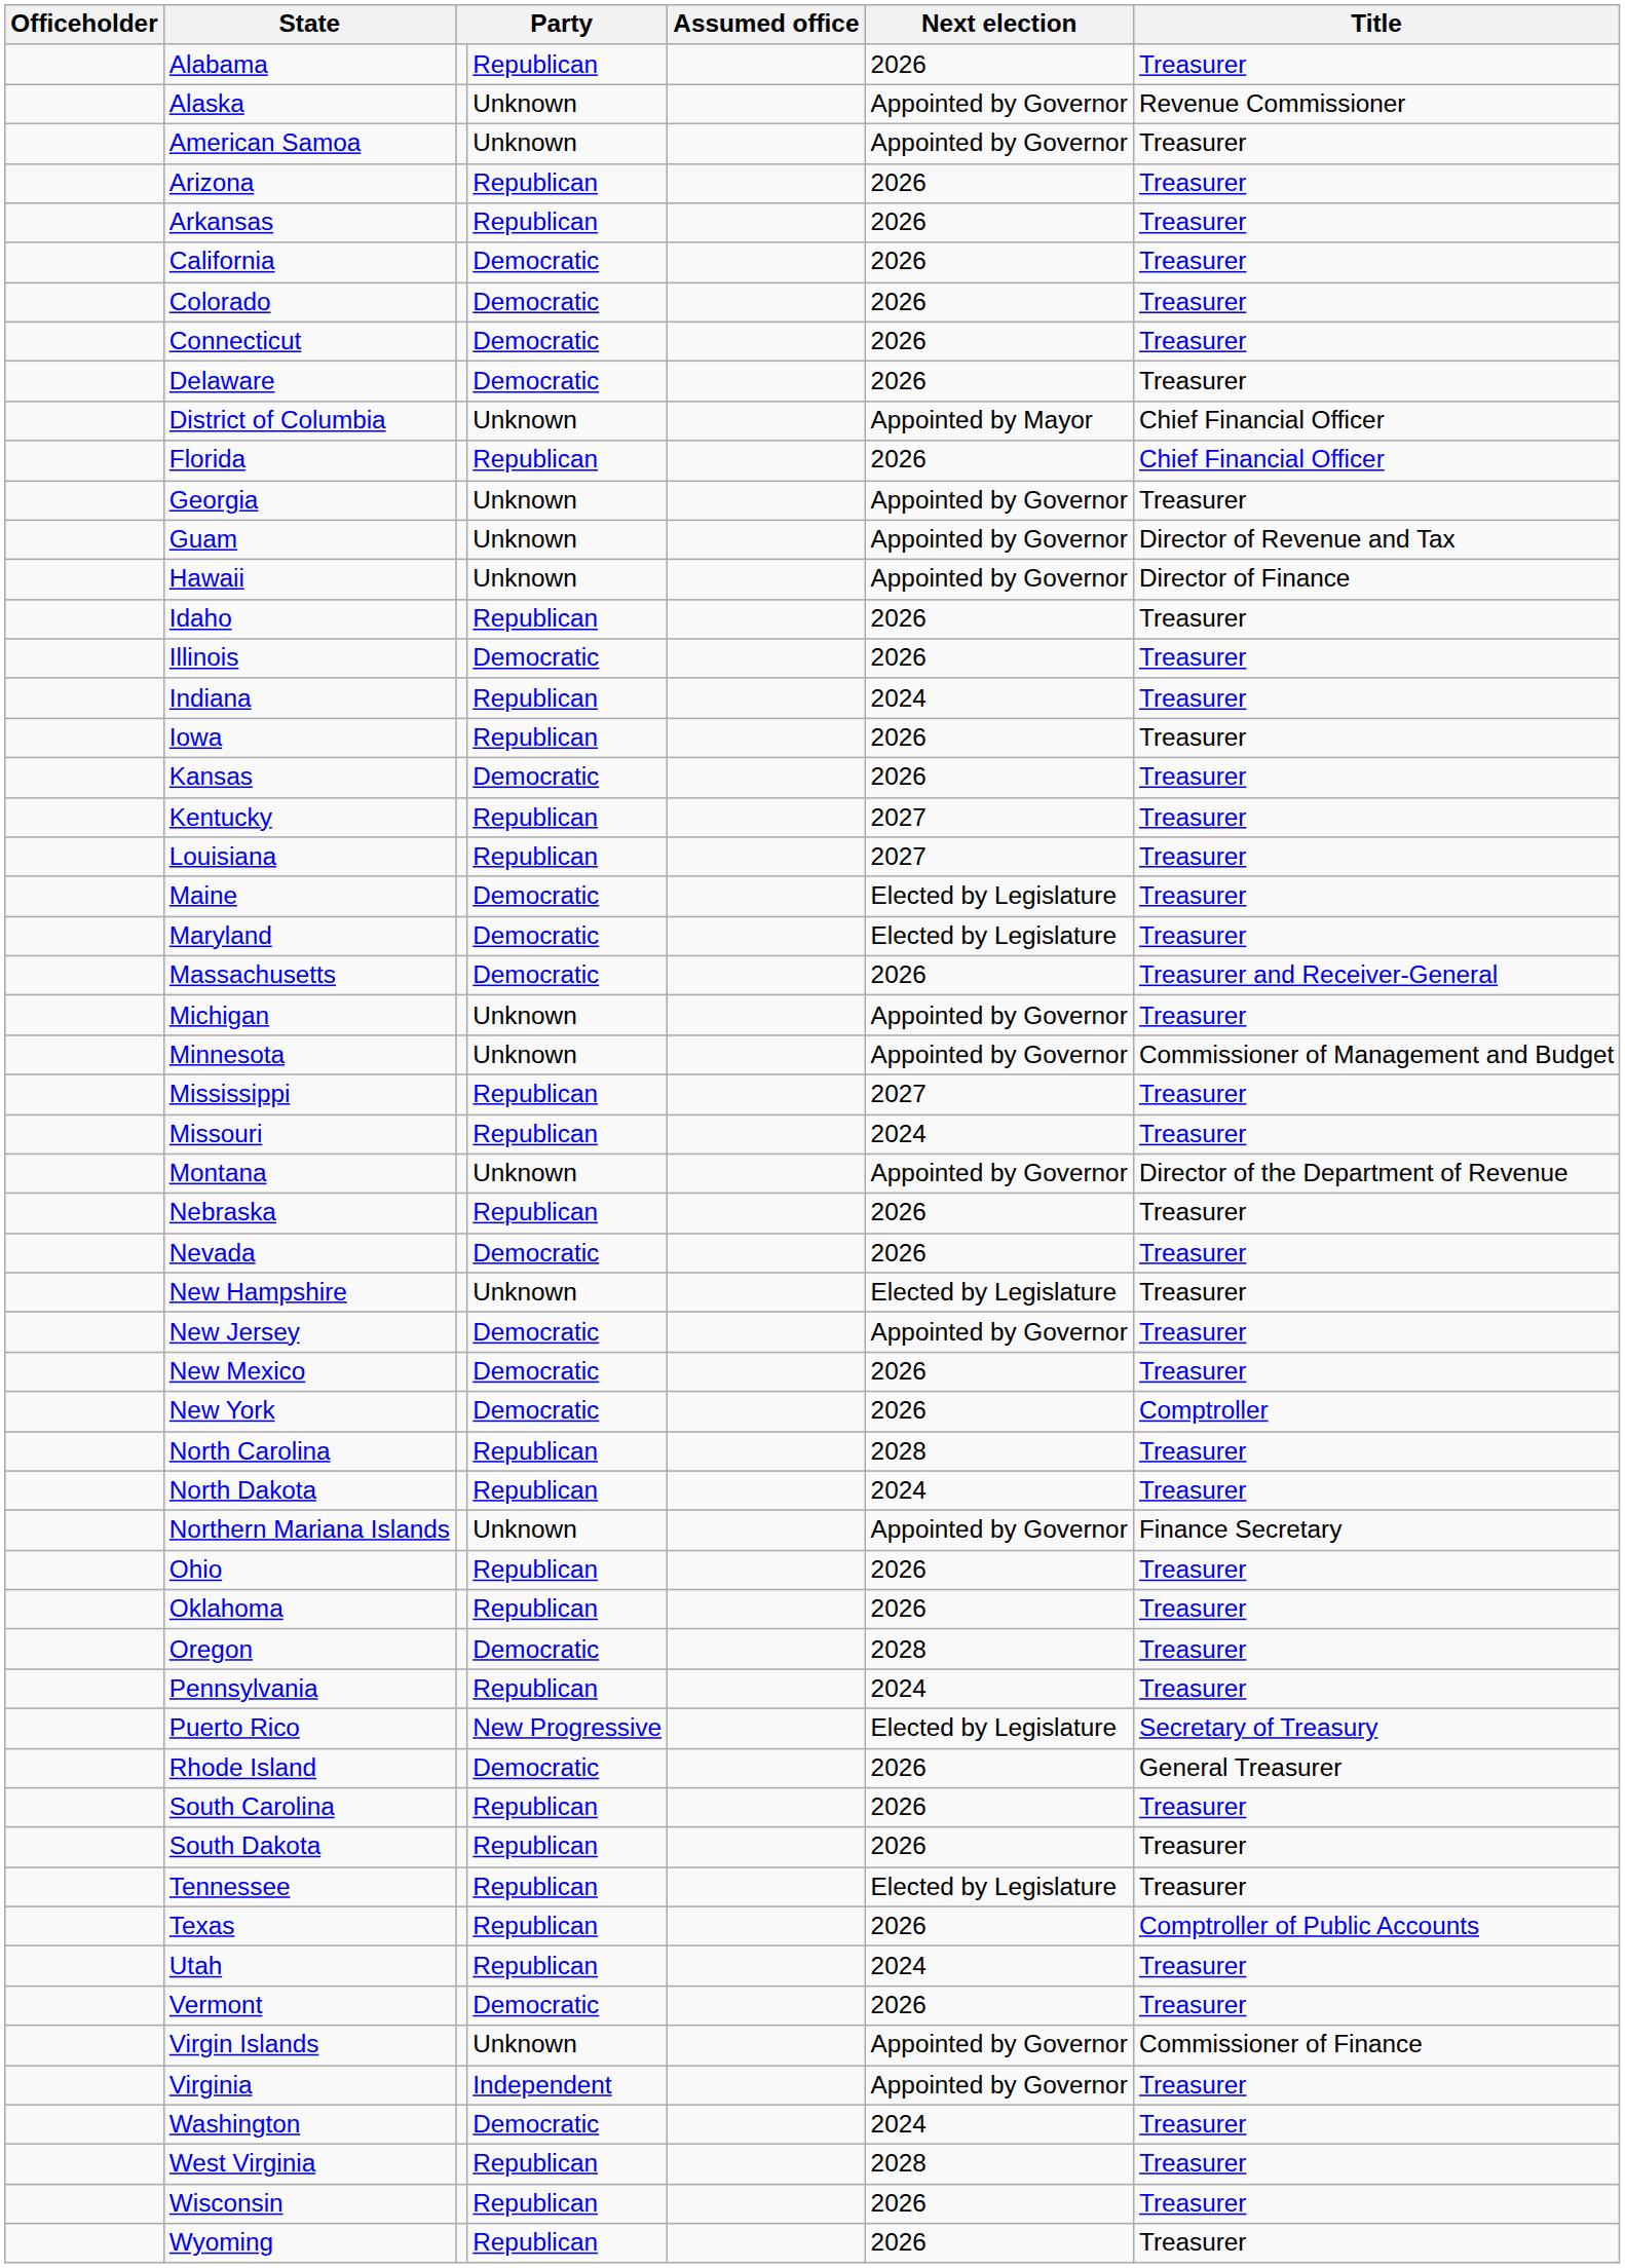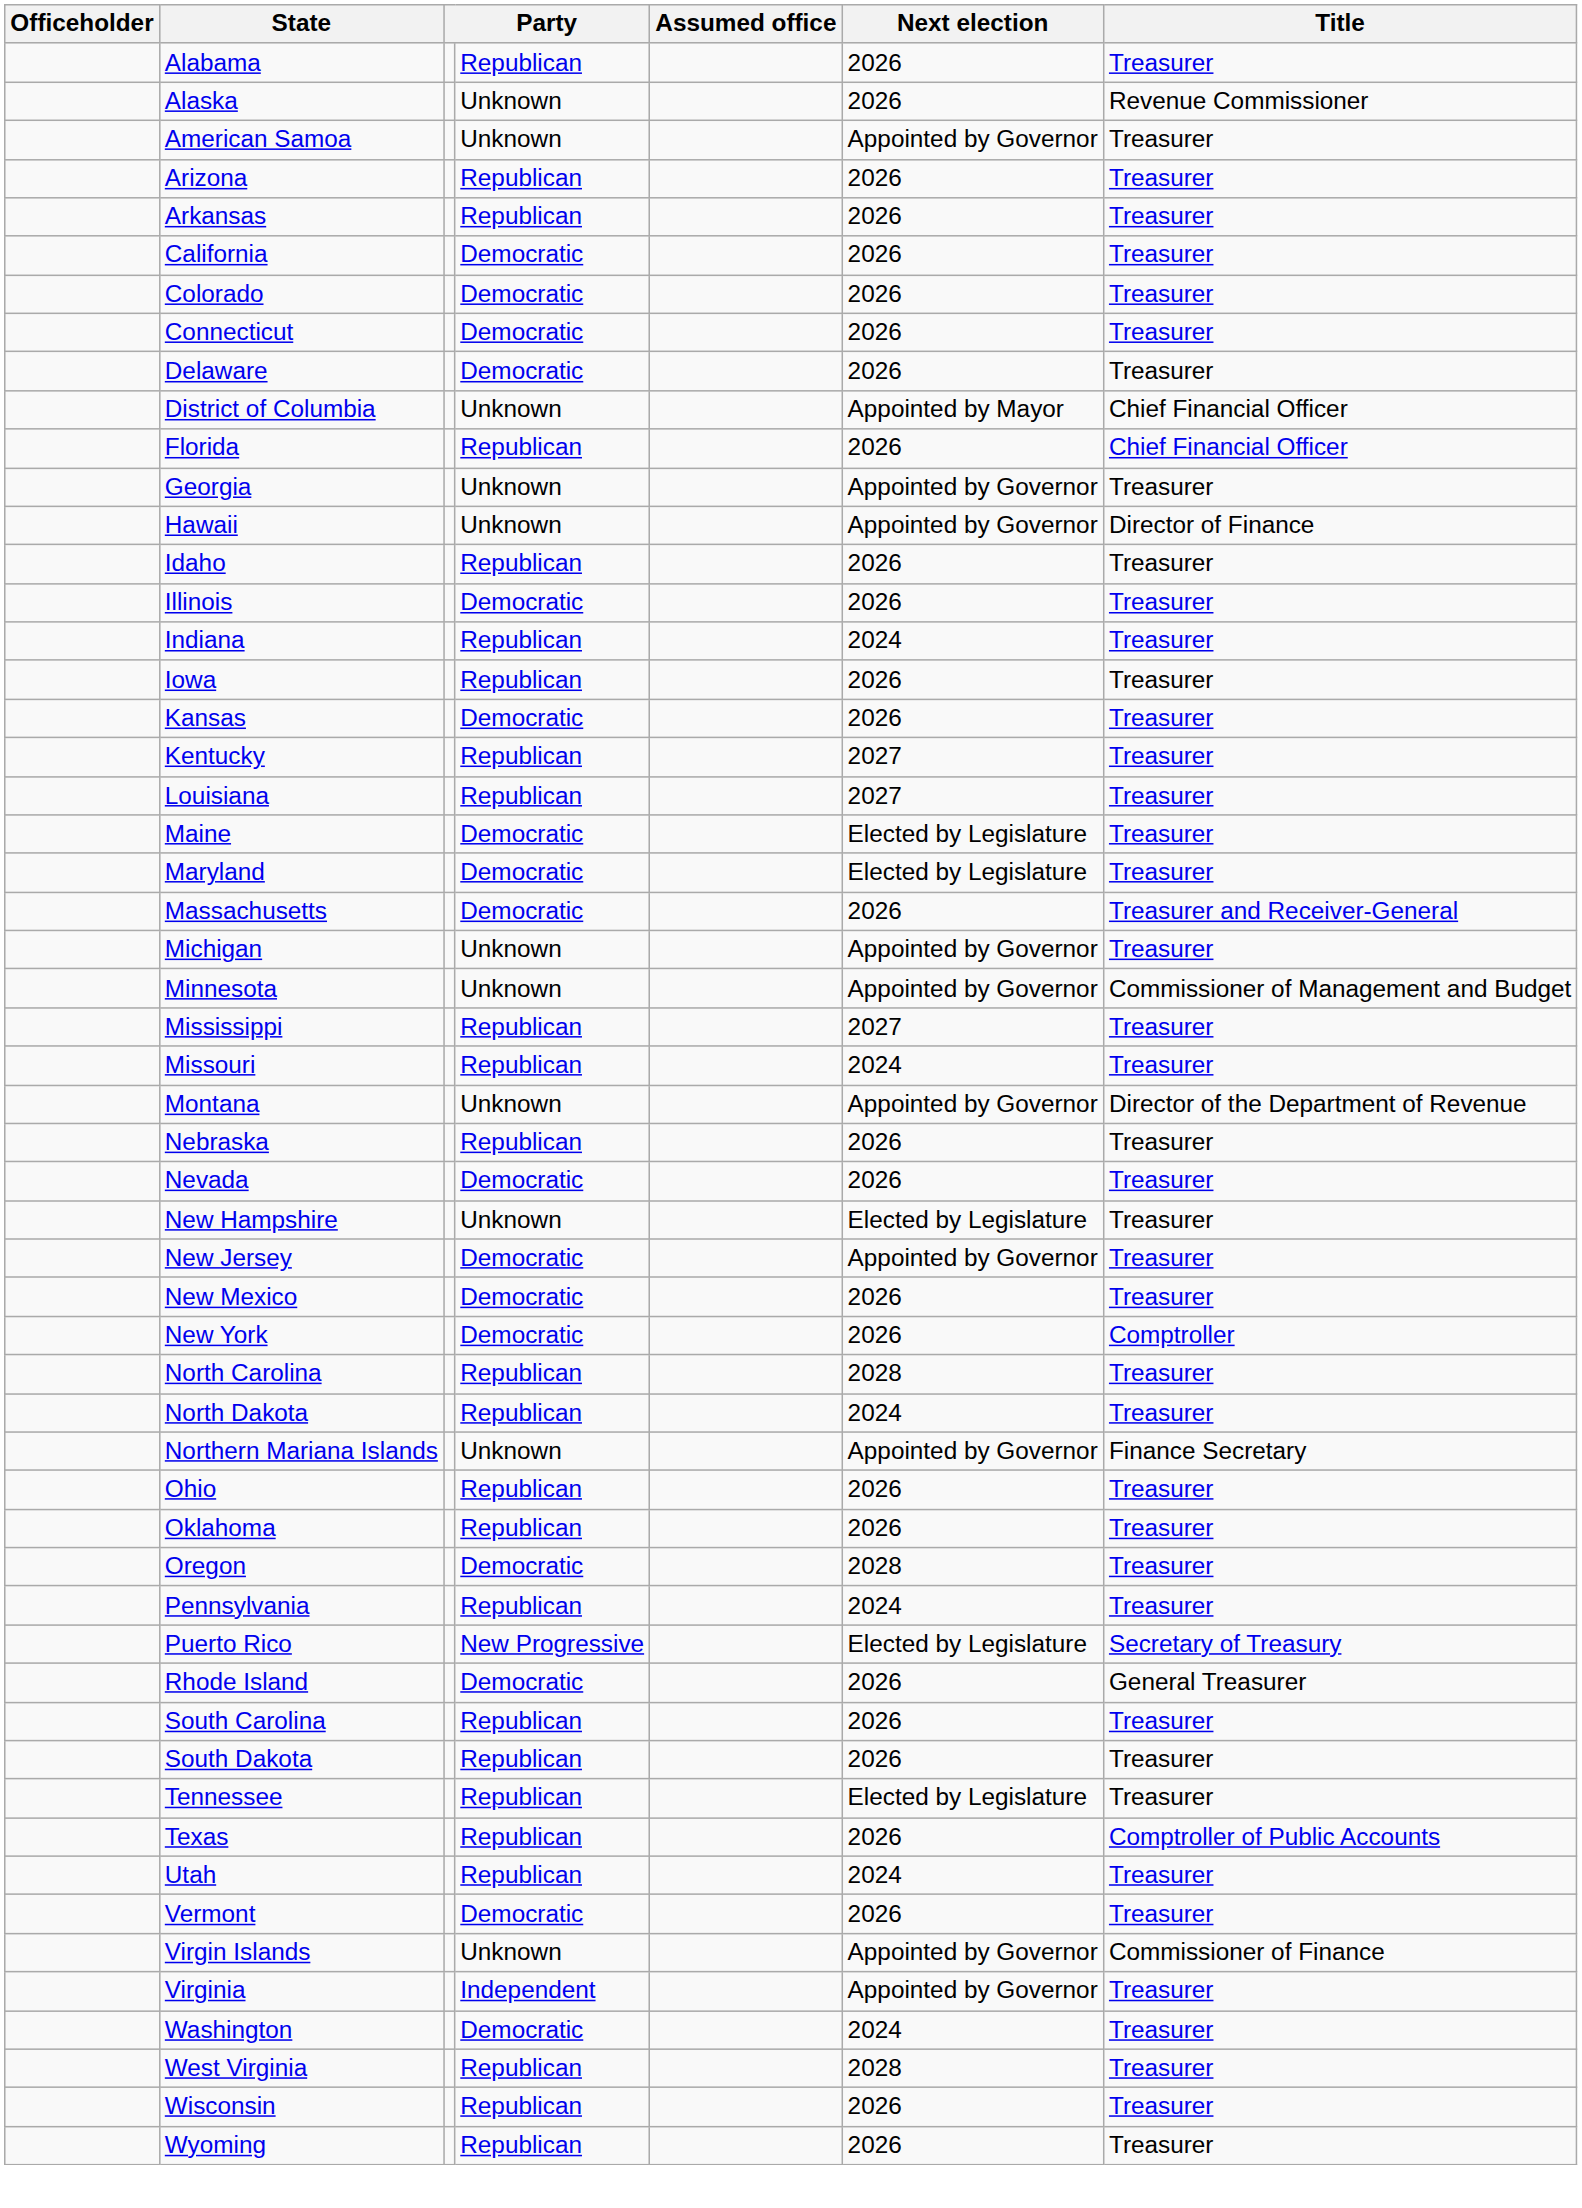Alaska | Next election: Appointed by Governor -> 2026
- row: Guam | Unknown | Appointed by Governor | Director of Revenue and Tax
